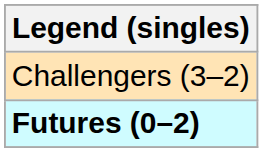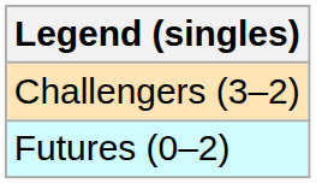row 3 | column 1: bold -> normal
